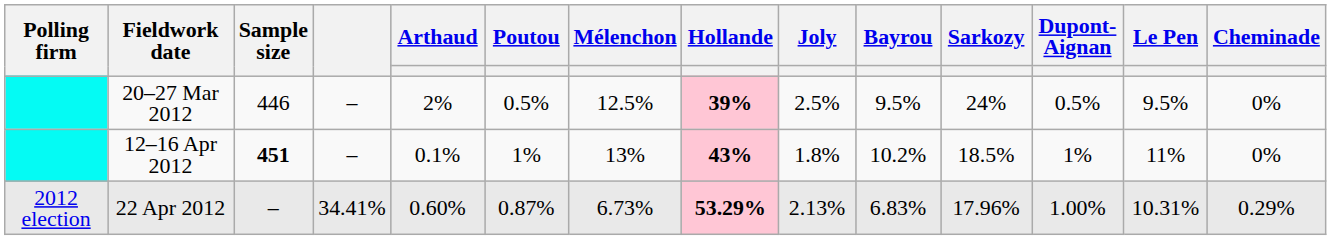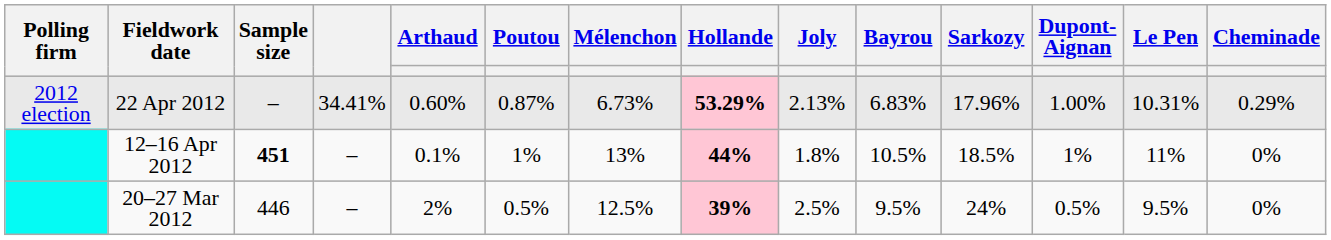rows swapped: 22 Apr 2012 <-> 20–27 Mar 2012
12–16 Apr 2012 | Hollande: 43% -> 44%
12–16 Apr 2012 | Bayrou: 10.2% -> 10.5%
